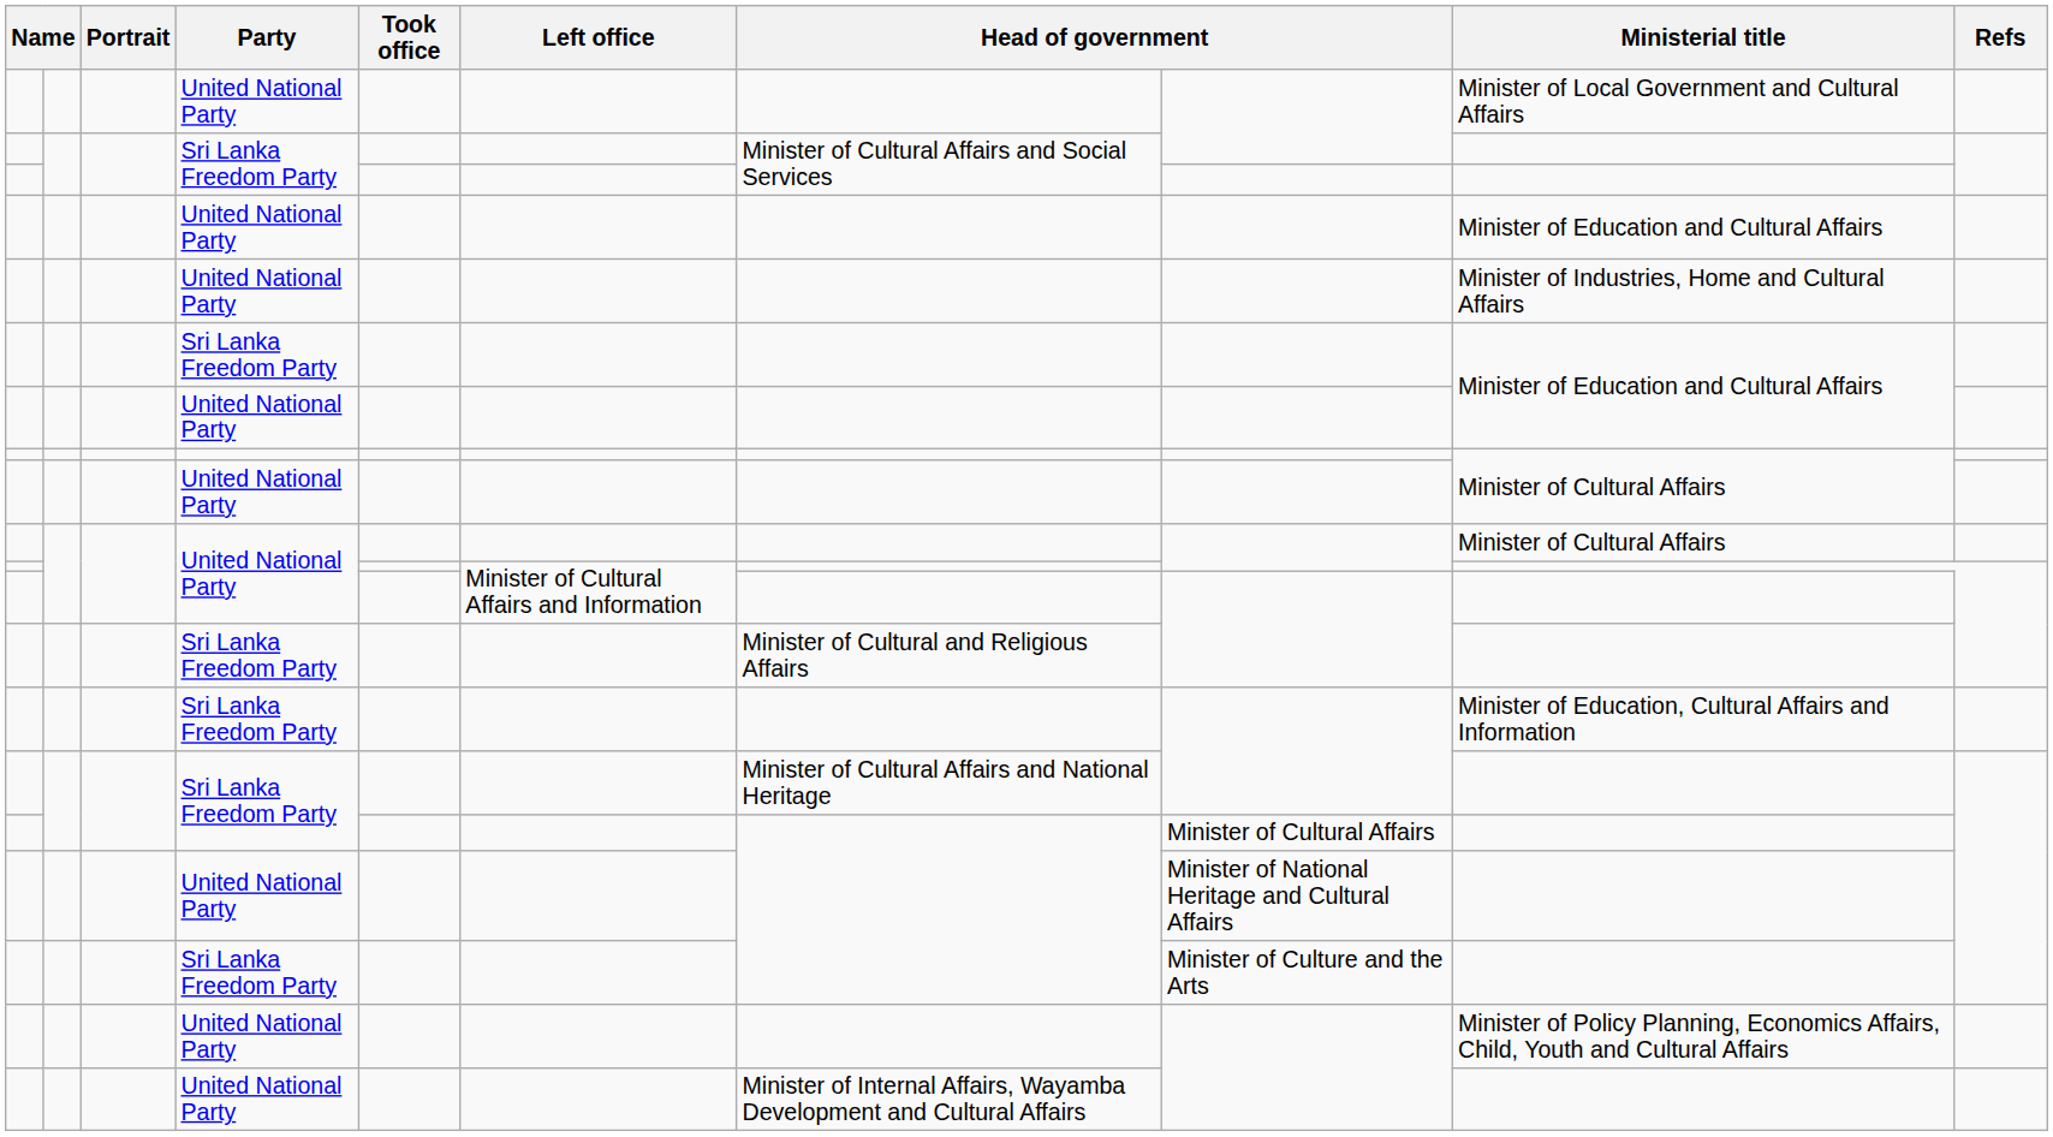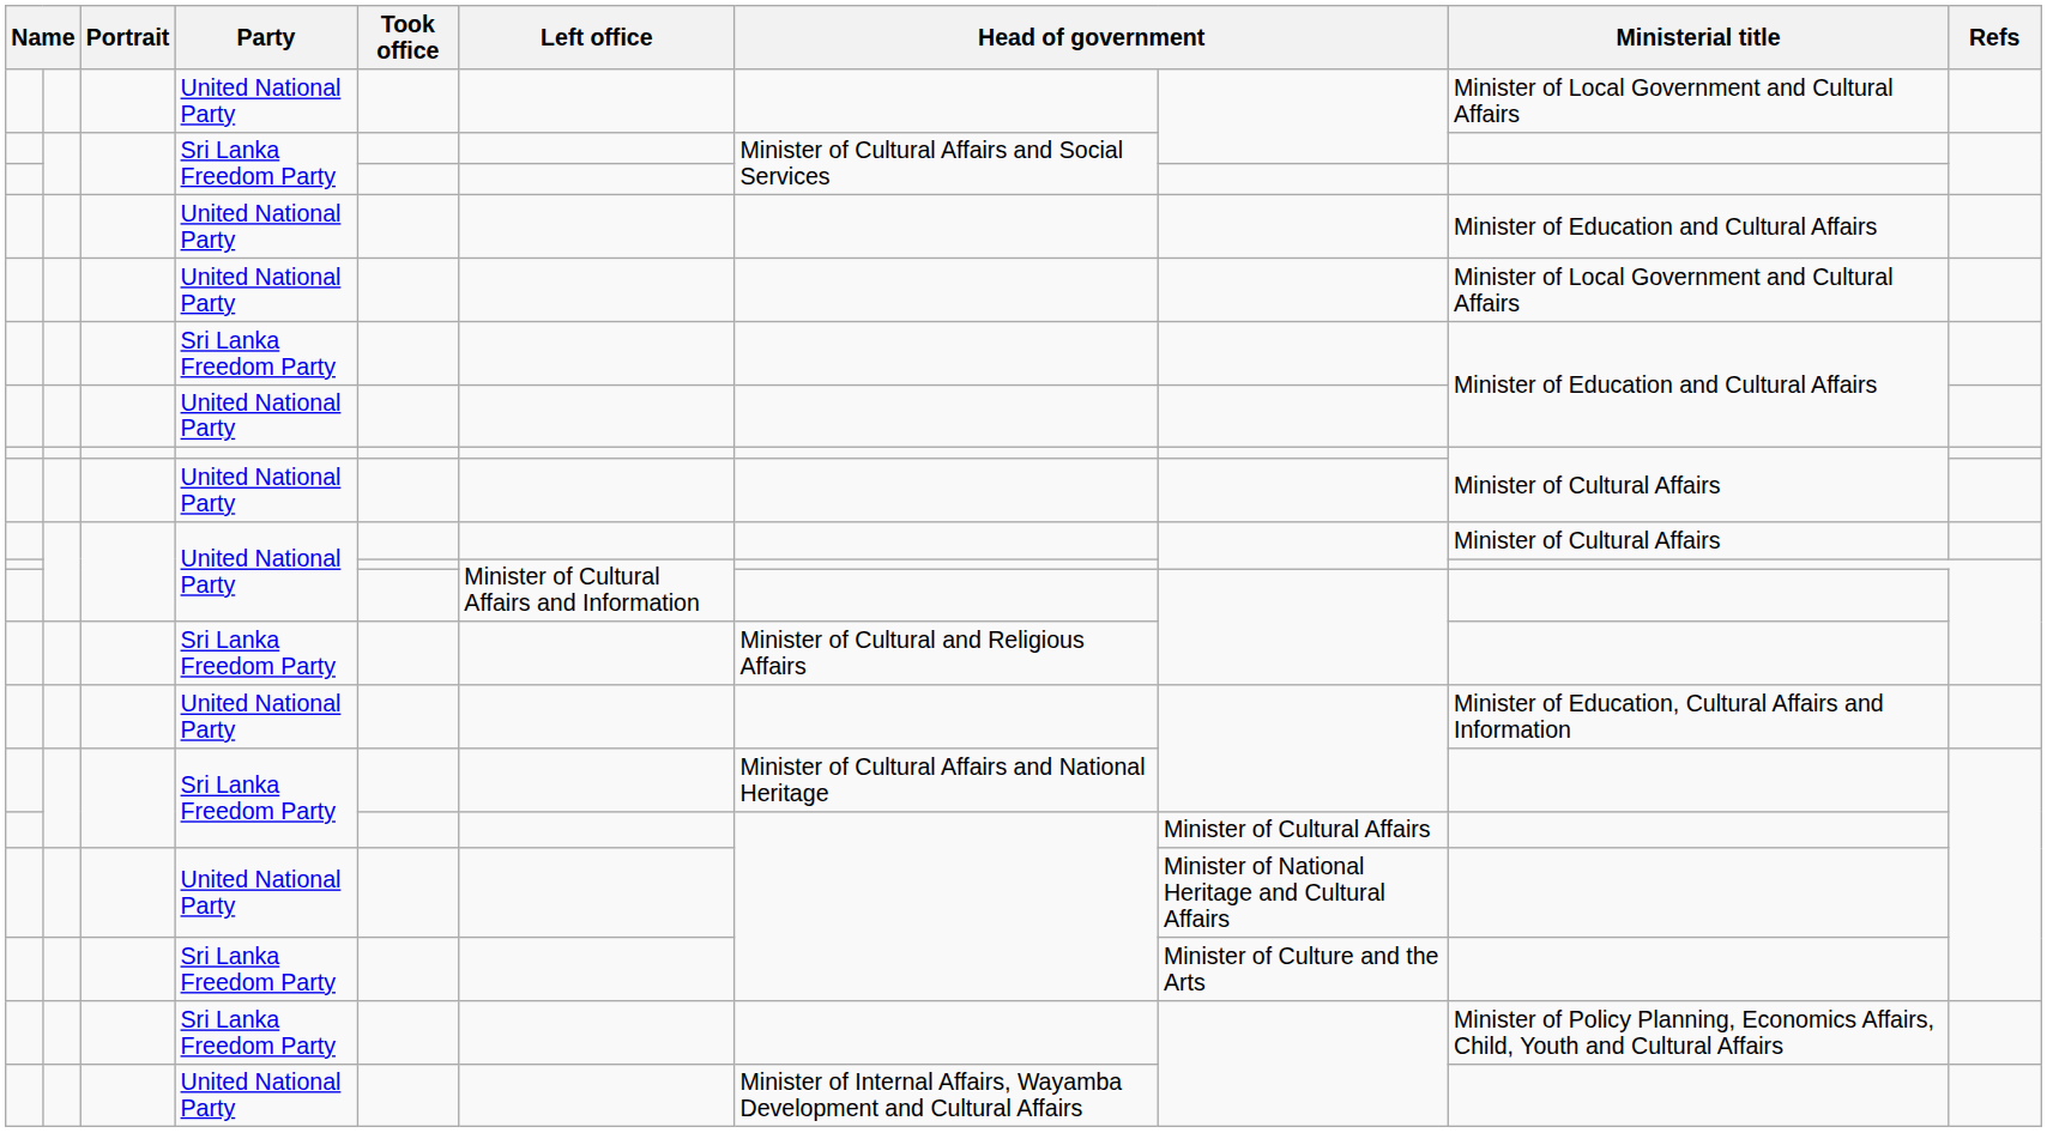row 6 | Ministerial title: Minister of Industries, Home and Cultural Affairs -> Minister of Local Government and Cultural Affairs
row 15 | Party: Sri Lanka Freedom Party -> United National Party
row 20 | Party: United National Party -> Sri Lanka Freedom Party
